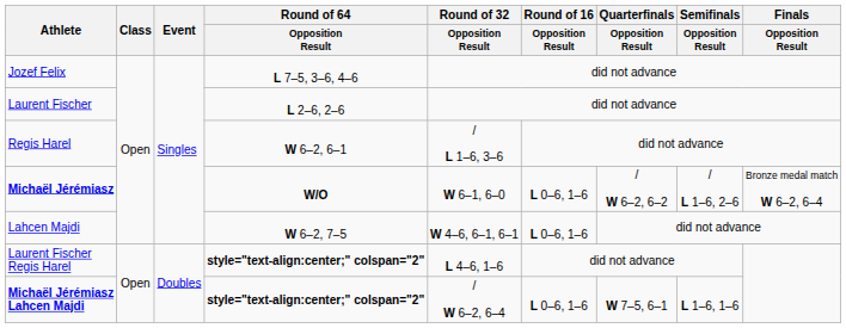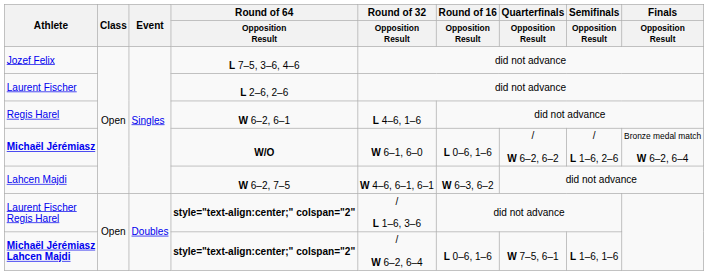Regis Harel | Round of 32 / Opposition Result: / L 1–6, 3–6 -> L 4–6, 1–6
Lahcen Majdi | Round of 16 / Opposition Result: L 0–6, 1–6 -> W 6–3, 6–2
Laurent Fischer Regis Harel | Round of 32 / Opposition Result: L 4–6, 1–6 -> / L 1–6, 3–6
